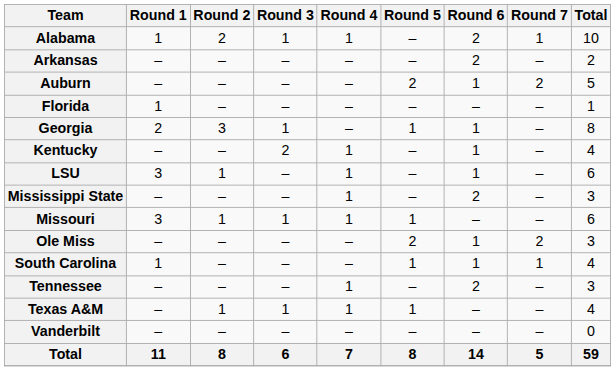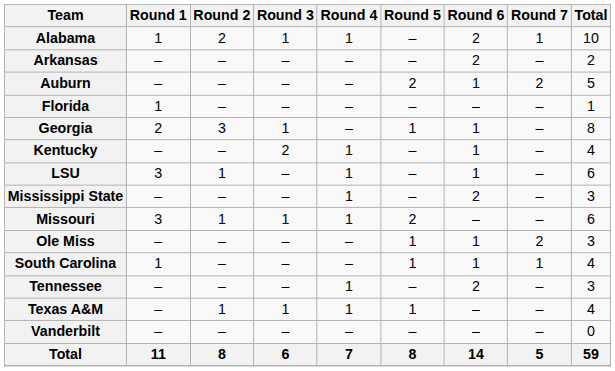Missouri | Round 5: 1 -> 2
Ole Miss | Round 5: 2 -> 1
